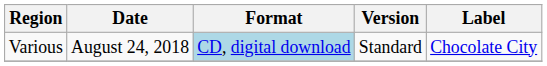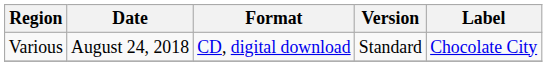Various | Format: lightblue background -> no background
